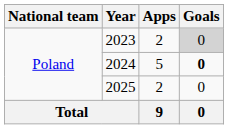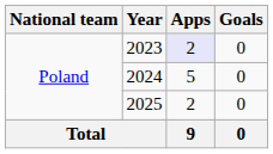2023 | Apps: no background -> lavender background
2023 | Goals: lightgrey background -> no background
2024 | Goals: bold -> normal
